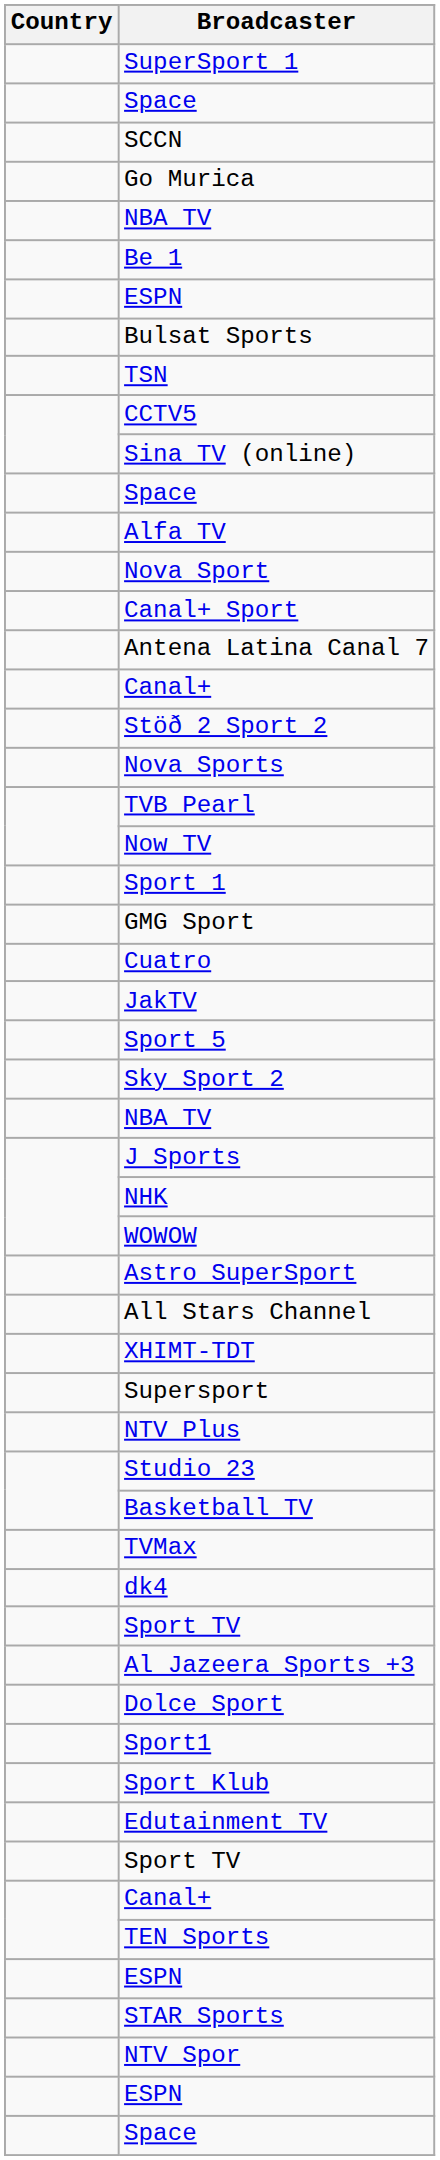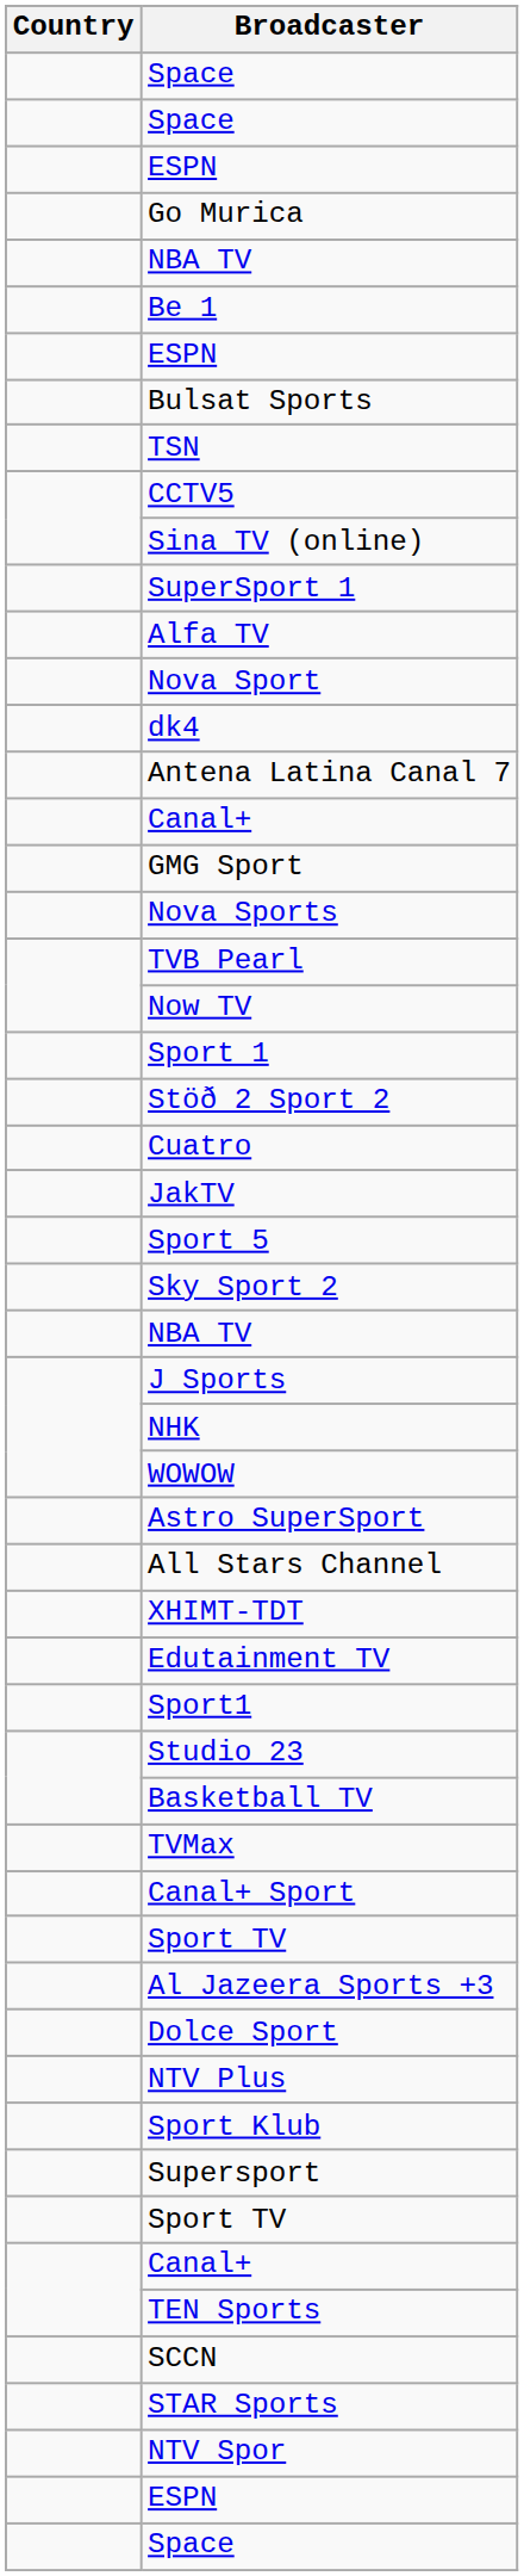row 2 | Broadcaster: SuperSport 1 -> Space
row 4 | Broadcaster: SCCN -> ESPN
row 13 | Broadcaster: Space -> SuperSport 1
row 16 | Broadcaster: Canal+ Sport -> dk4
row 19 | Broadcaster: Stöð 2 Sport 2 -> GMG Sport
row 24 | Broadcaster: GMG Sport -> Stöð 2 Sport 2
row 36 | Broadcaster: Supersport -> Edutainment TV
row 37 | Broadcaster: NTV Plus -> Sport1
row 41 | Broadcaster: dk4 -> Canal+ Sport
row 45 | Broadcaster: Sport1 -> NTV Plus
row 47 | Broadcaster: Edutainment TV -> Supersport
row 51 | Broadcaster: ESPN -> SCCN
